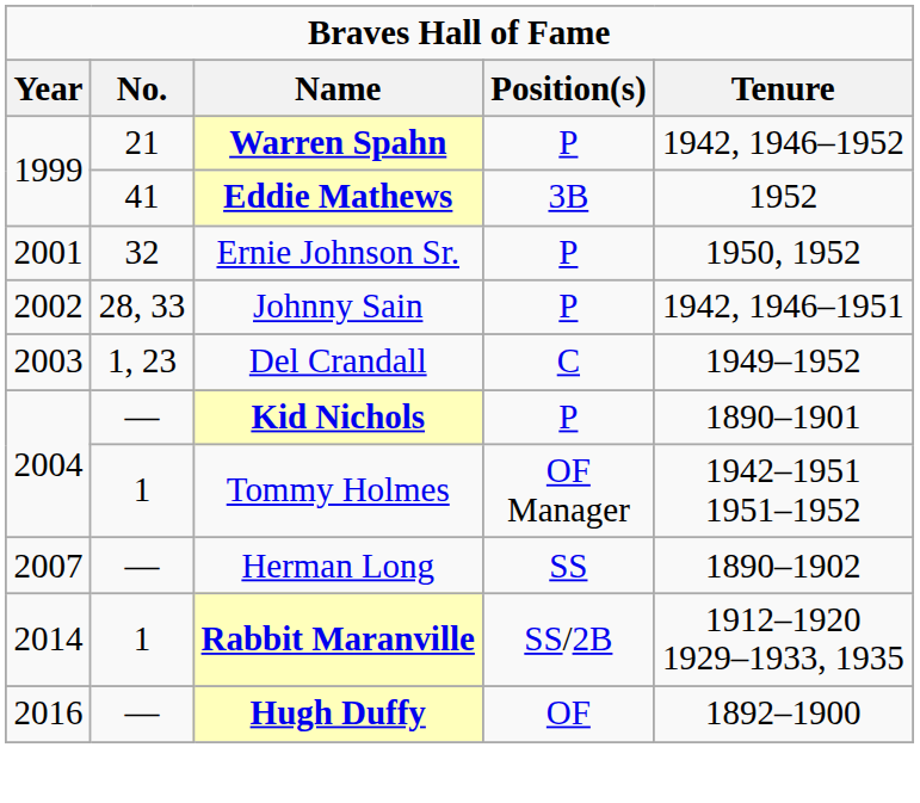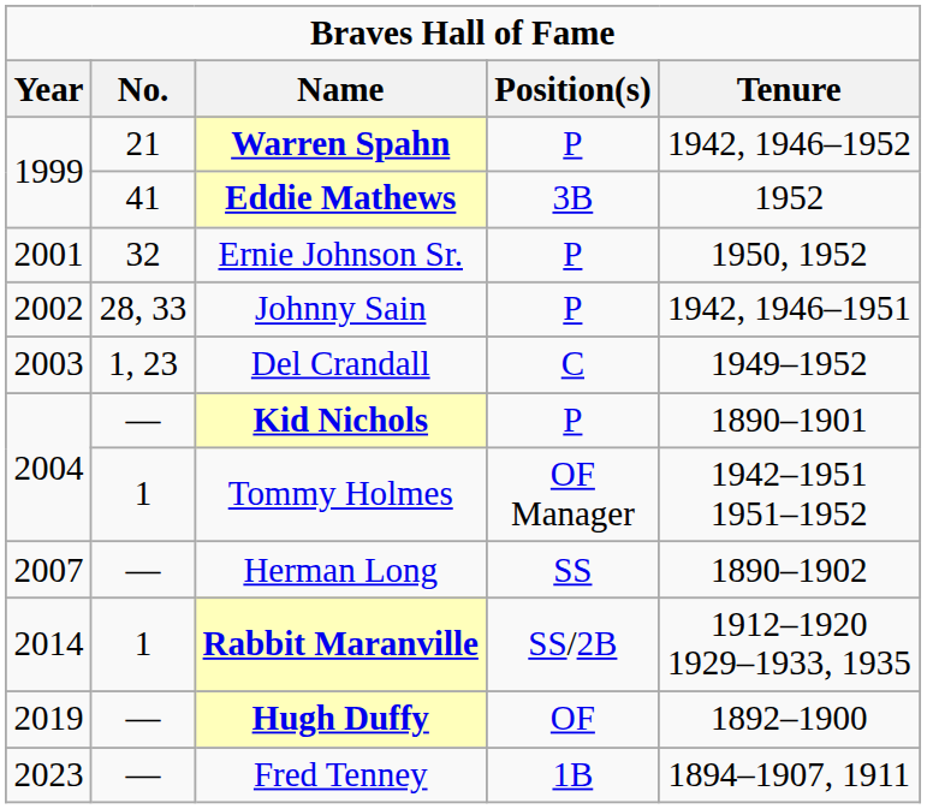Hugh Duffy | Year: 2016 -> 2019
+ row: 2023 | — | Fred Tenney | 1B | 1894–1907, 1911
